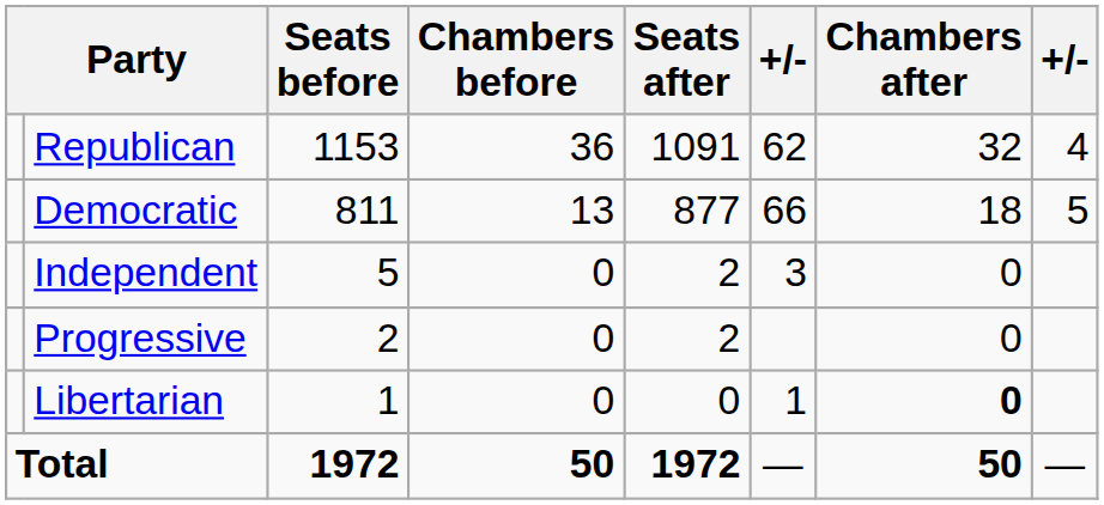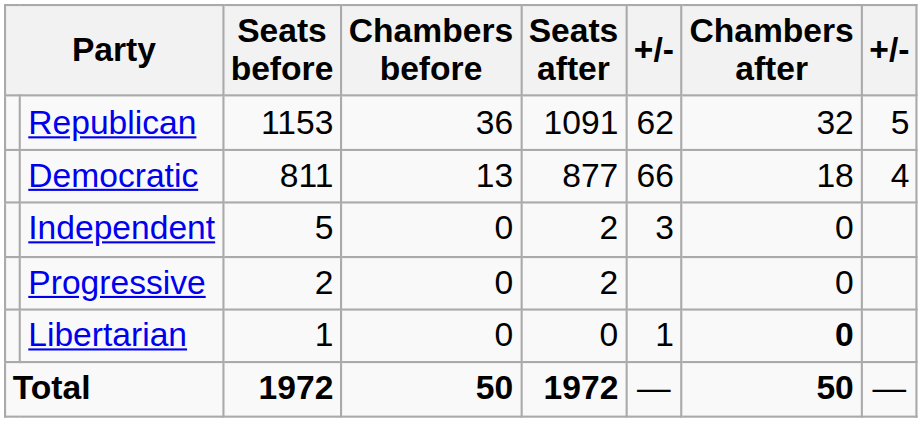Republican | column 8: 4 -> 5
Democratic | column 8: 5 -> 4
